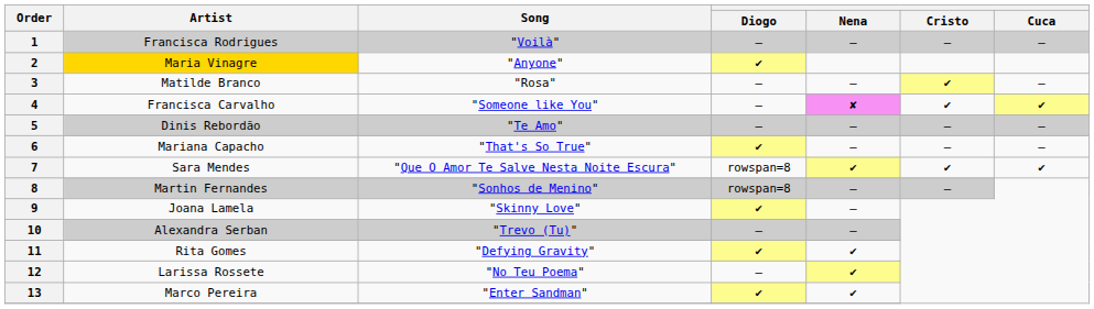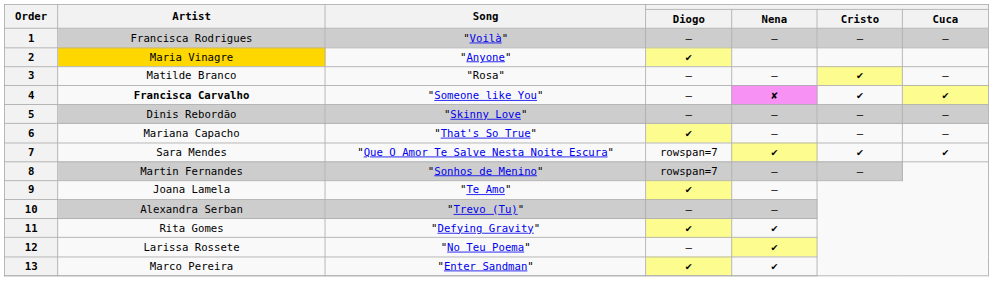4 | Artist: normal -> bold
5 | Song: "Te Amo" -> "Skinny Love"
7 | Diogo: rowspan=8 -> rowspan=7
8 | Diogo: rowspan=8 -> rowspan=7
9 | Song: "Skinny Love" -> "Te Amo"
